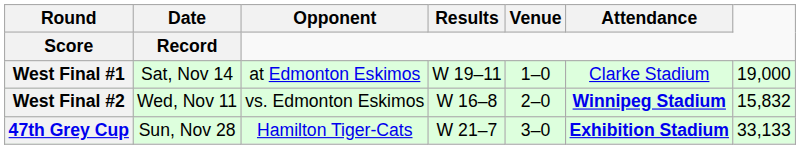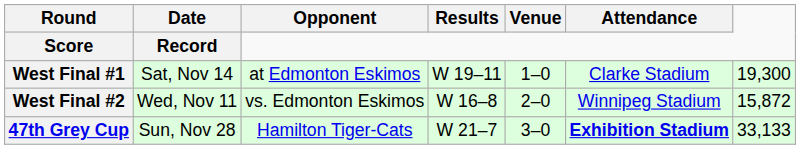West Final #1 | column 7: 19,000 -> 19,300
West Final #2 | Attendance: bold -> normal
West Final #2 | column 7: 15,832 -> 15,872
